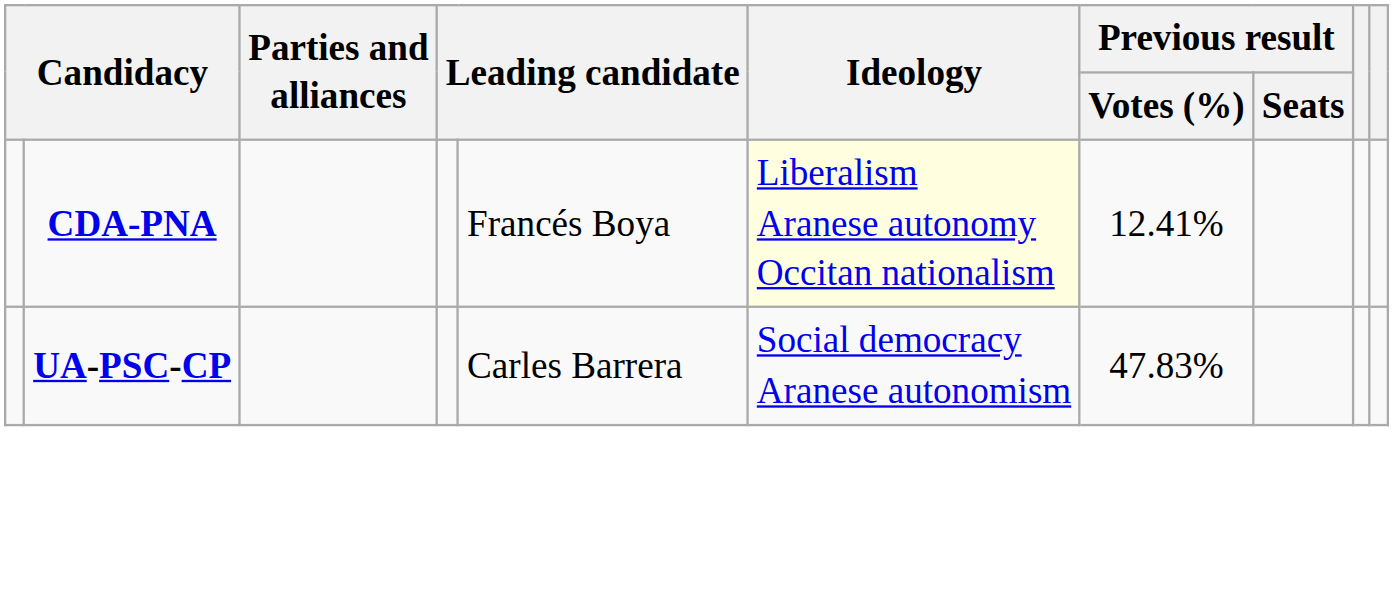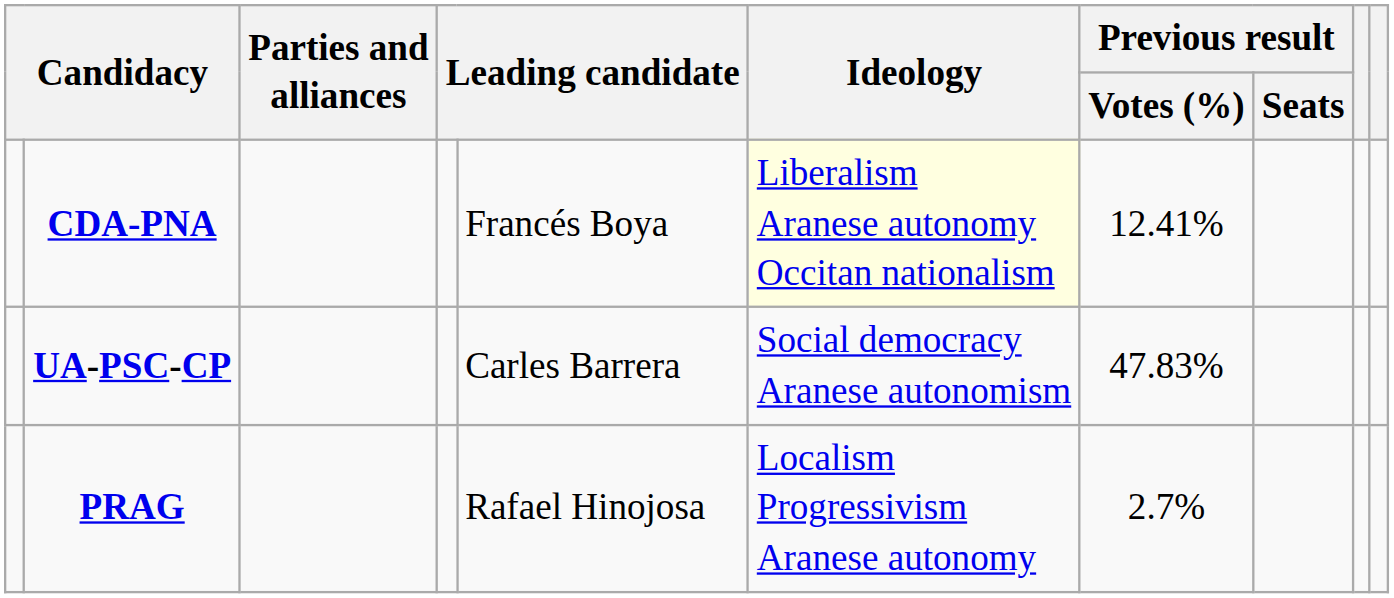+ row: PRAG | Rafael Hinojosa | Localism Progressivism Aranese autonomy | 2.7%
